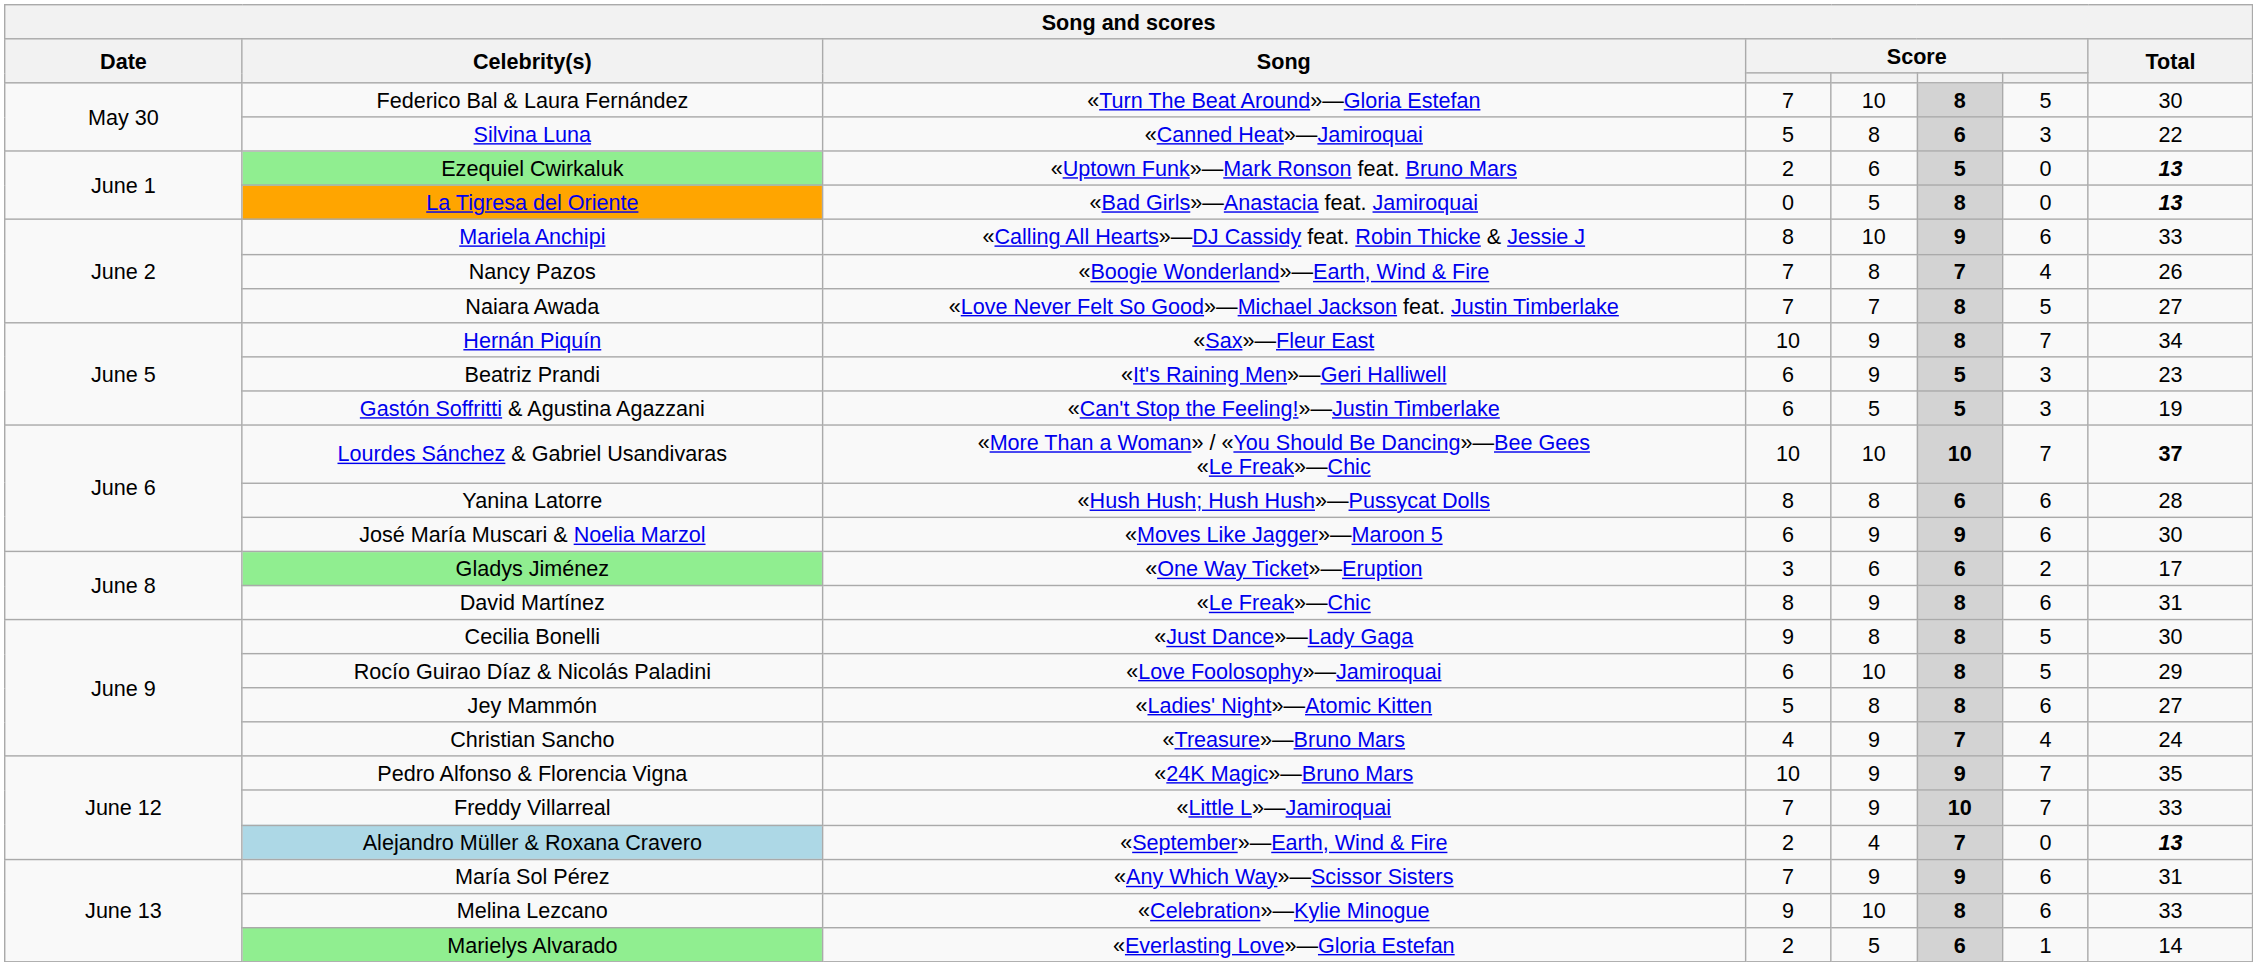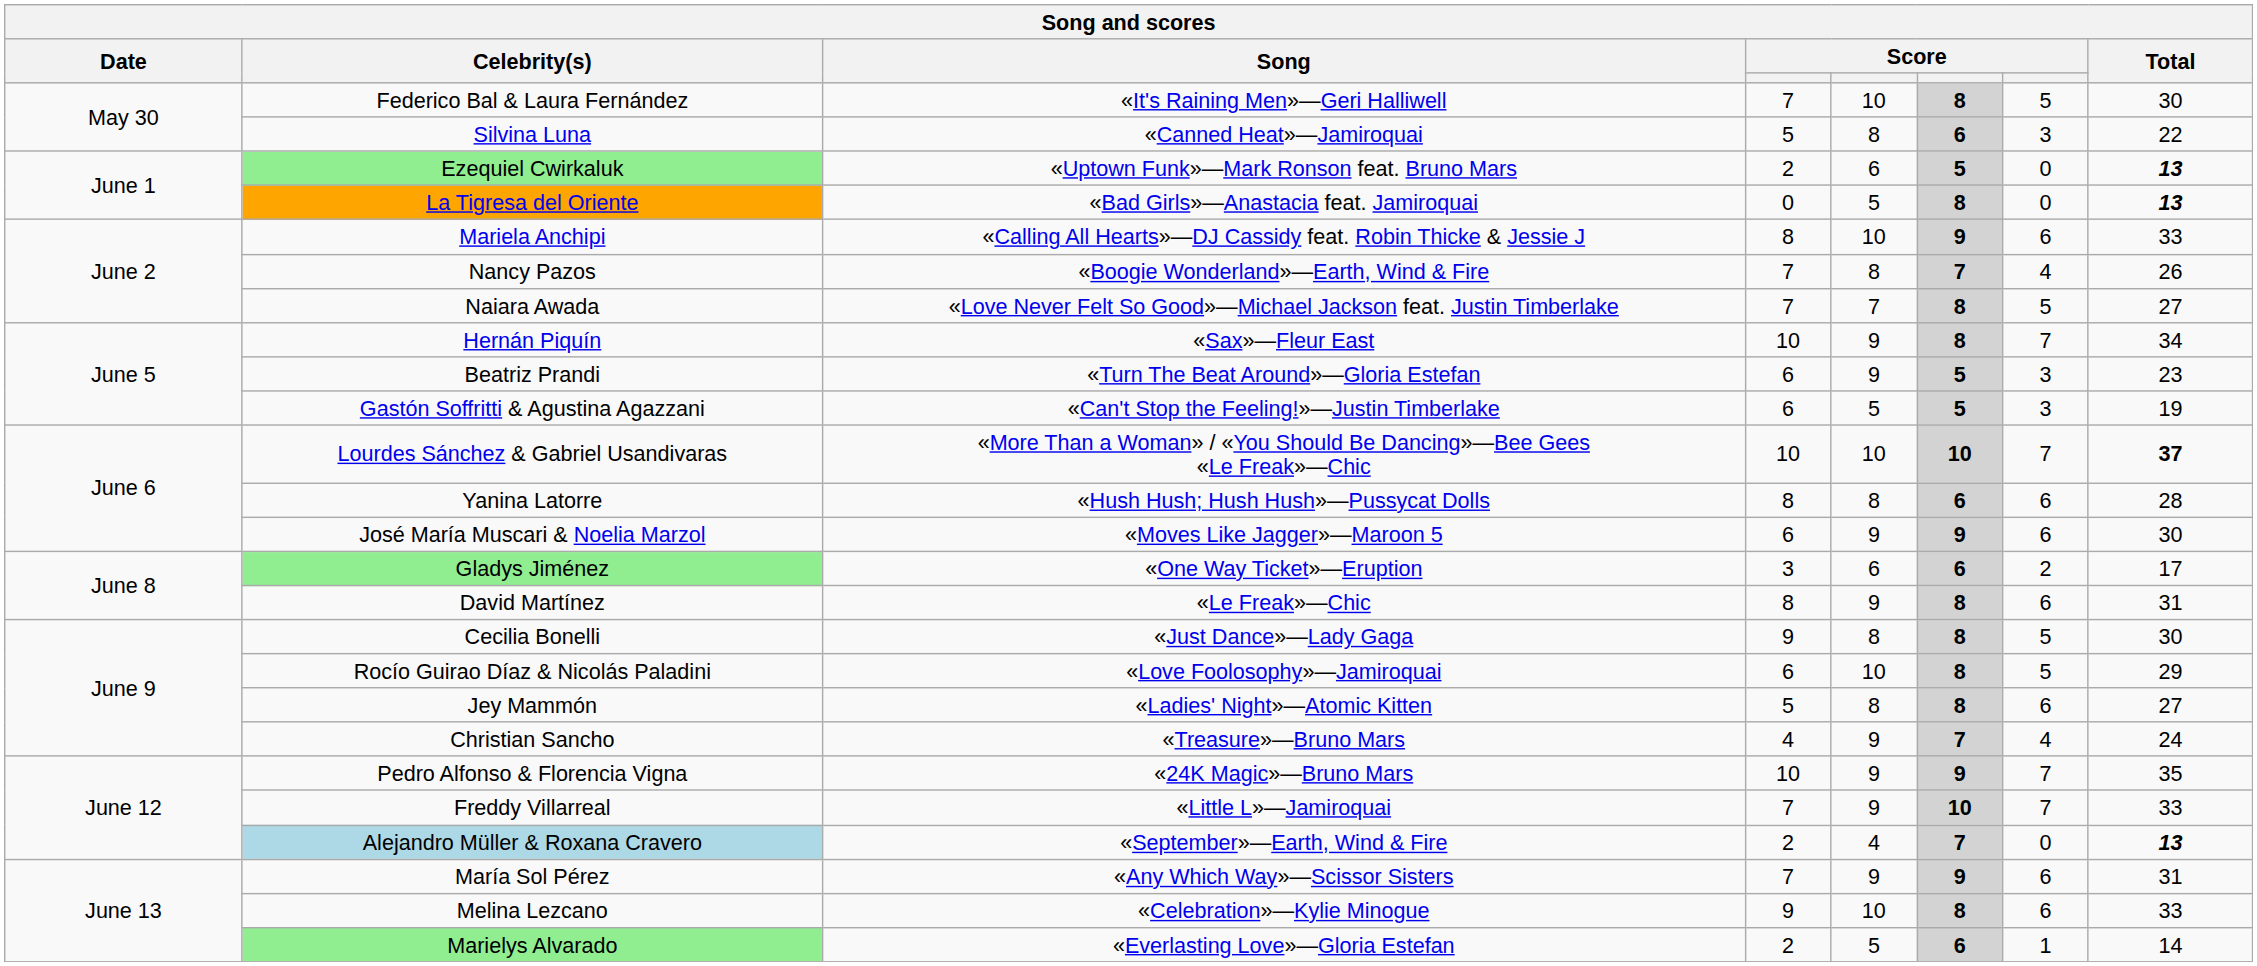Federico Bal & Laura Fernández | Song: «Turn The Beat Around»—Gloria Estefan -> «It's Raining Men»—Geri Halliwell
Beatriz Prandi | Song: «It's Raining Men»—Geri Halliwell -> «Turn The Beat Around»—Gloria Estefan
